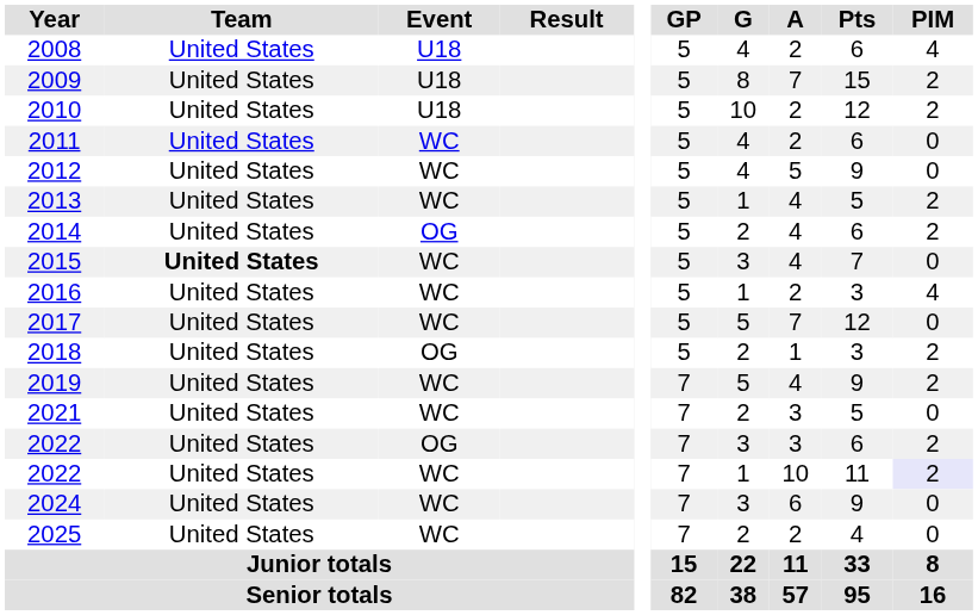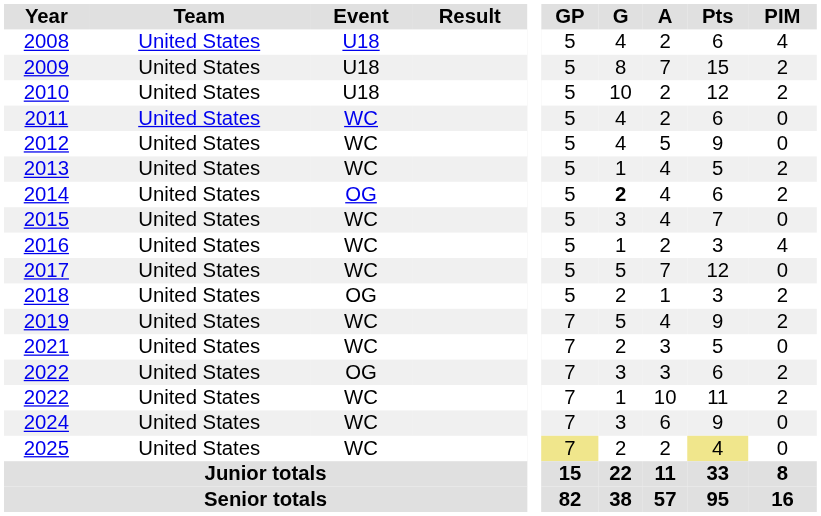2014 | G: normal -> bold
2015 | Team: bold -> normal
2022 / WC | PIM: lavender background -> no background
2025 | GP: no background -> khaki background
2025 | Pts: no background -> khaki background
